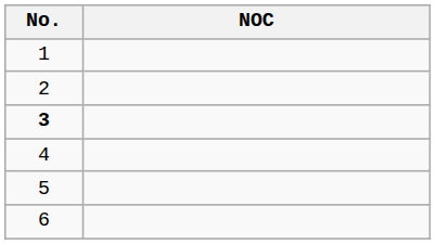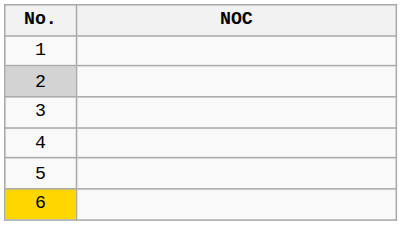2 | No.: no background -> lightgrey background
3 | No.: bold -> normal
6 | No.: no background -> gold background
